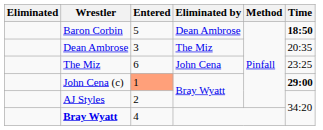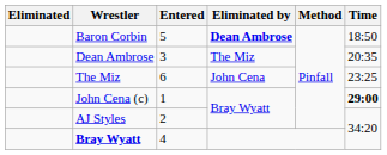Baron Corbin | Eliminated by: normal -> bold
Baron Corbin | Time: bold -> normal
John Cena (c) | Entered: lightsalmon background -> no background
